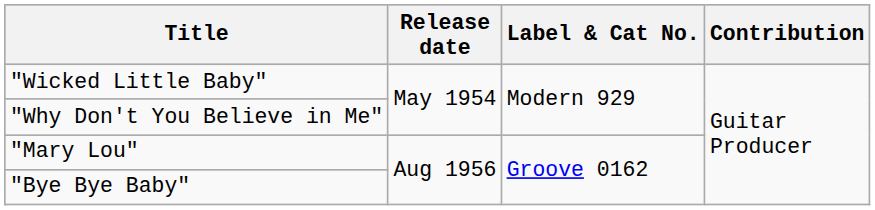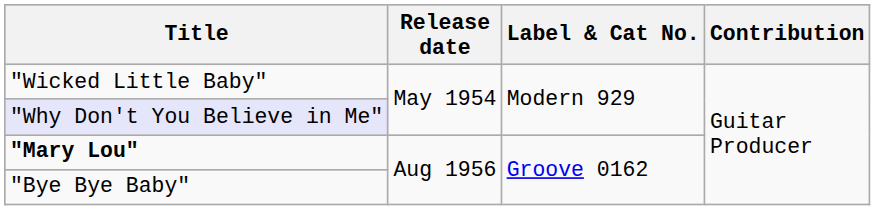"Why Don't You Believe in Me" | Title: no background -> lavender background
"Mary Lou" | Title: normal -> bold
